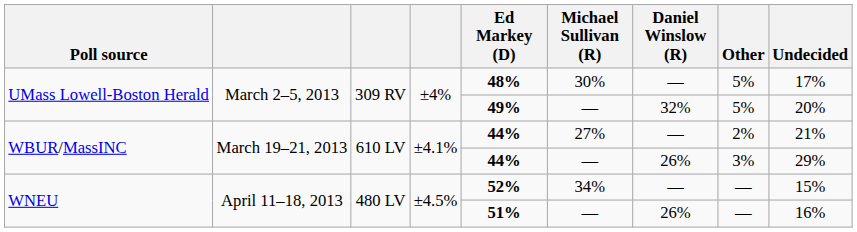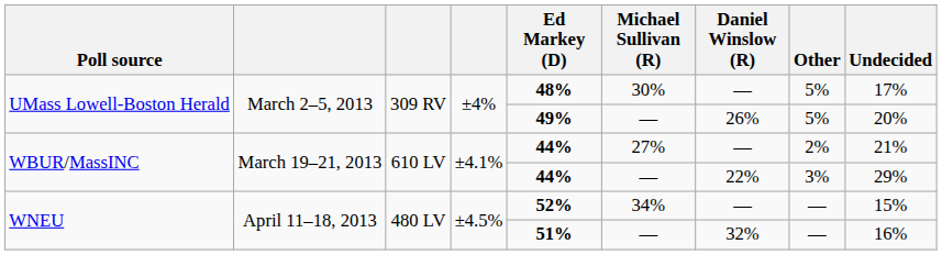row 3 | Daniel Winslow (R): 32% -> 26%
row 5 | Daniel Winslow (R): 26% -> 22%
row 7 | Daniel Winslow (R): 26% -> 32%
